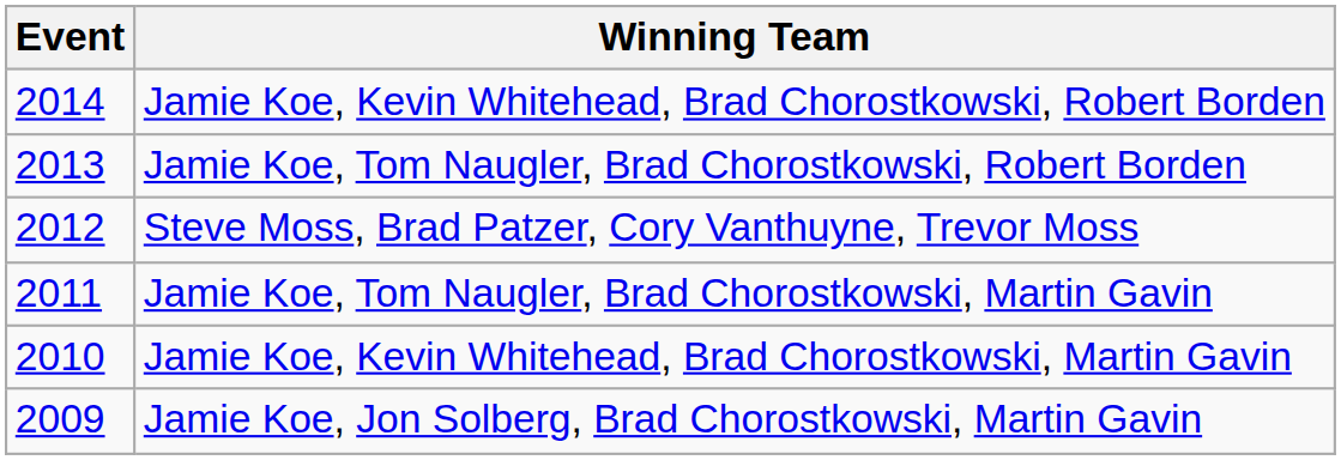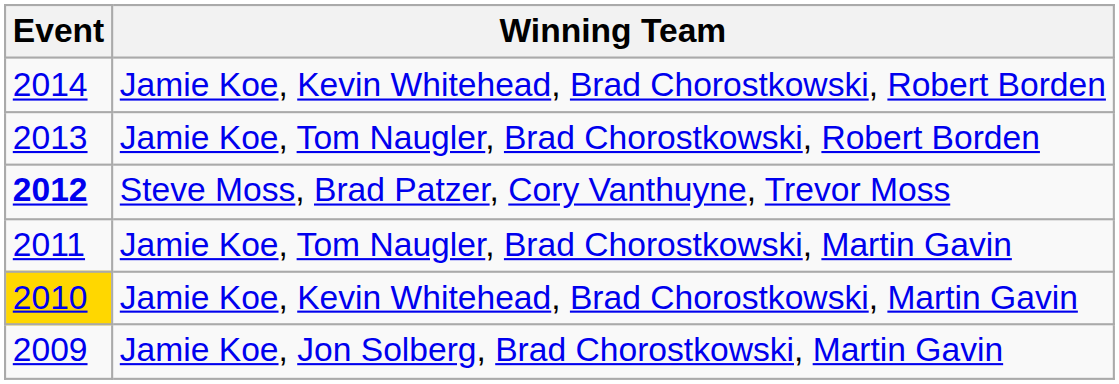Steve Moss, Brad Patzer, Cory Vanthuyne, Trevor Moss | Event: normal -> bold
Jamie Koe, Kevin Whitehead, Brad Chorostkowski, Martin Gavin | Event: no background -> gold background
